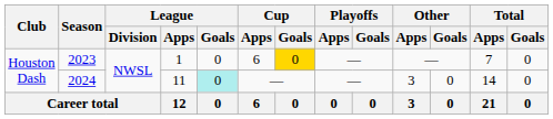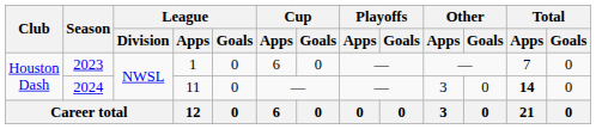2023 | Cup / Goals: gold background -> no background
2024 | League / Goals: paleturquoise background -> no background
2024 | Total / Apps: normal -> bold
